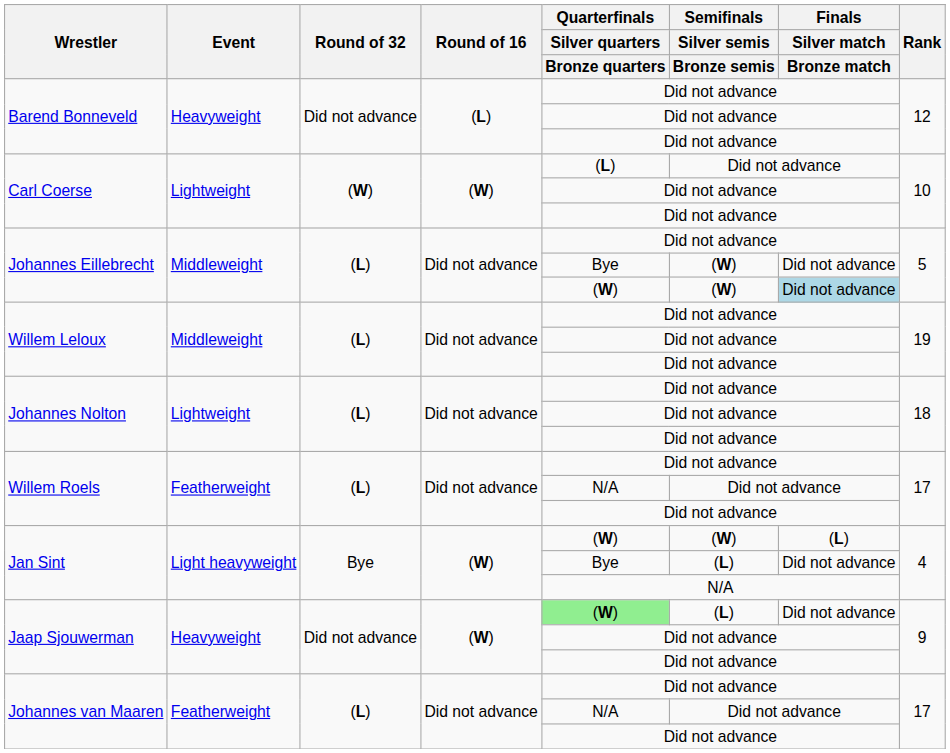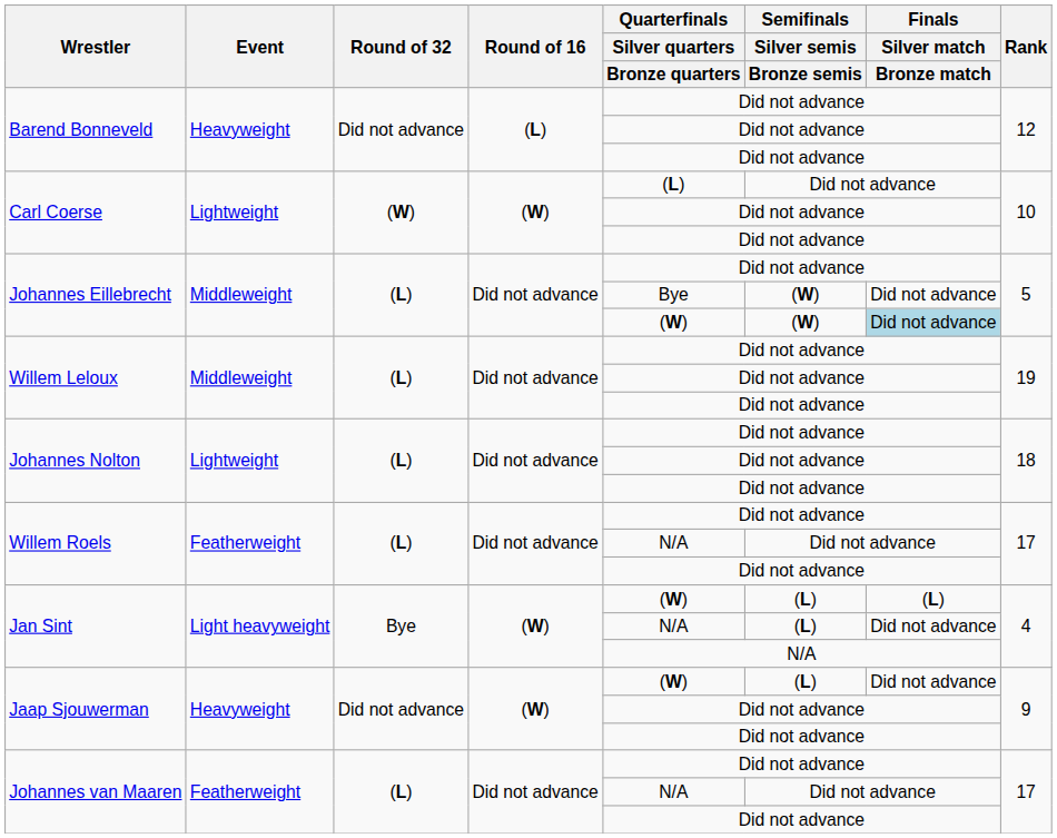row 22 | Semifinals / Silver semis / Bronze semis: (W) -> (L)
row 23 | Quarterfinals / Silver quarters / Bronze quarters: Bye -> N/A
row 25 | Quarterfinals / Silver quarters / Bronze quarters: lightgreen background -> no background
